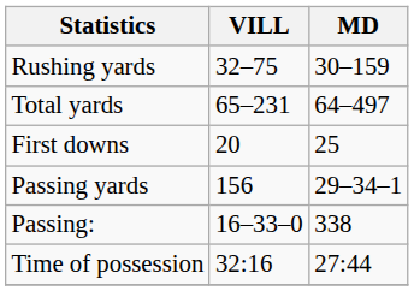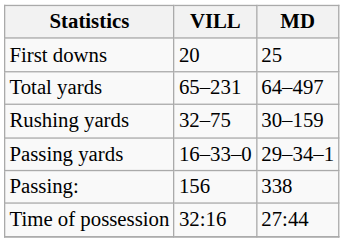rows swapped: First downs <-> Rushing yards
Passing yards | VILL: 156 -> 16–33–0
Passing: | VILL: 16–33–0 -> 156
